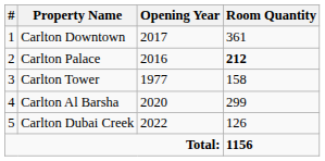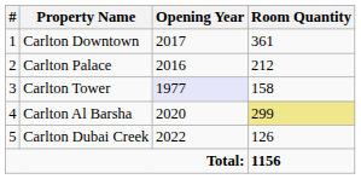Carlton Palace | Room Quantity: bold -> normal
Carlton Tower | Opening Year: no background -> lavender background
Carlton Al Barsha | Room Quantity: no background -> khaki background
